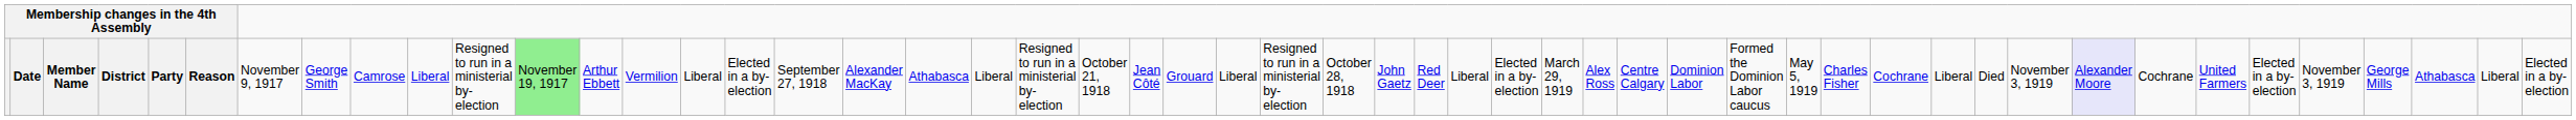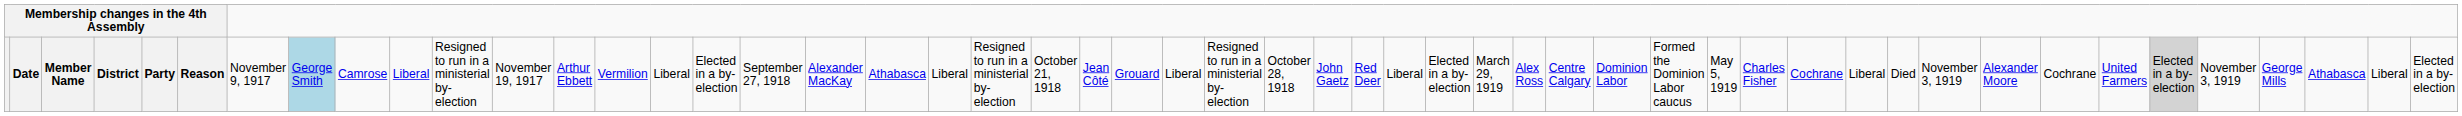Date | column 8: no background -> lightblue background
Date | column 12: lightgreen background -> no background
Date | column 43: lavender background -> no background
Date | column 46: no background -> lightgrey background
